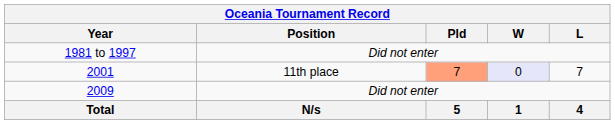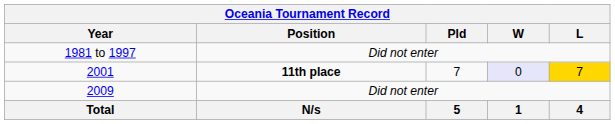2001 | Position: normal -> bold
2001 | Pld: lightsalmon background -> no background
2001 | L: no background -> gold background
